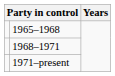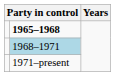1965–1968 | column 2: normal -> bold
1968–1971 | column 2: no background -> lightblue background
